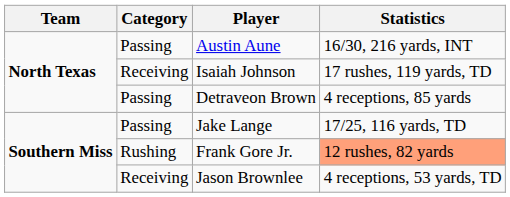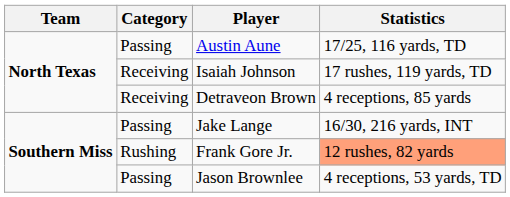Austin Aune | Statistics: 16/30, 216 yards, INT -> 17/25, 116 yards, TD
Detraveon Brown | Category: Passing -> Receiving
Jake Lange | Statistics: 17/25, 116 yards, TD -> 16/30, 216 yards, INT
Jason Brownlee | Category: Receiving -> Passing
